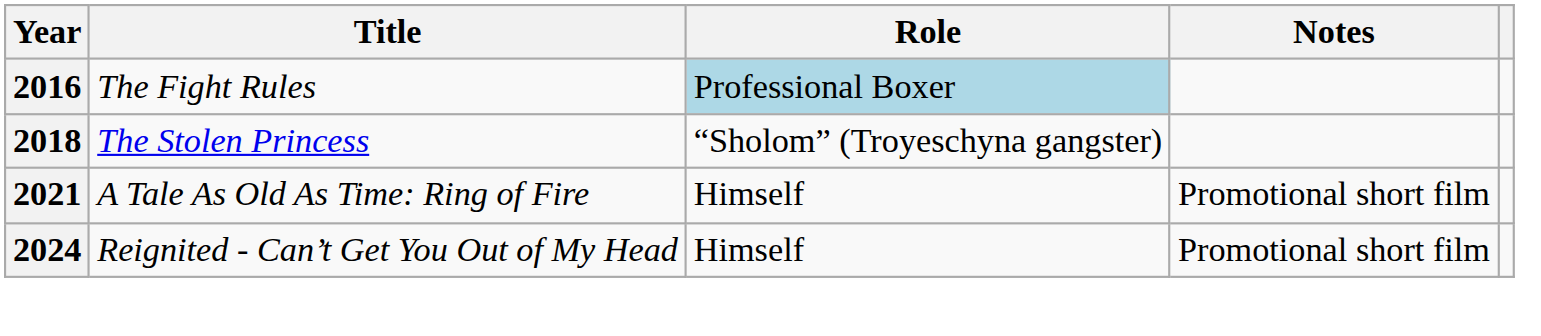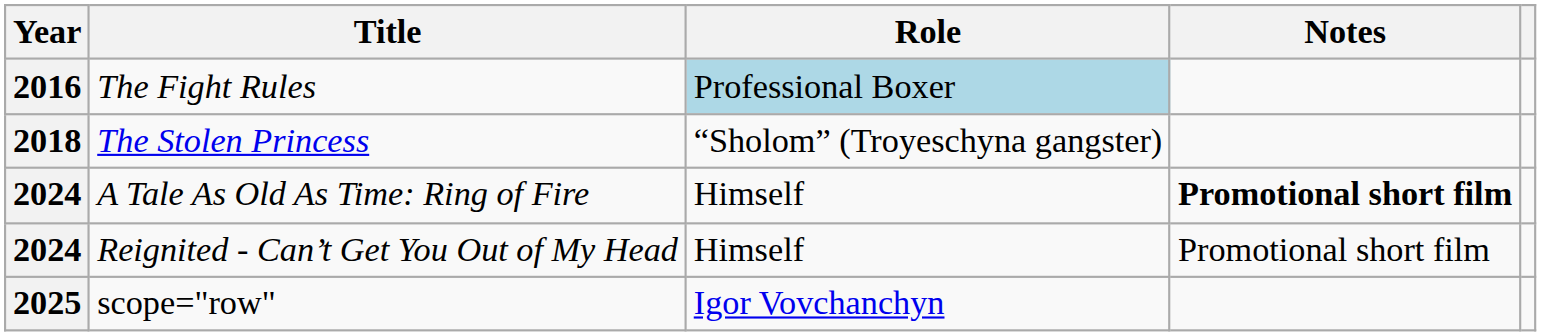A Tale As Old As Time: Ring of Fire | Year: 2021 -> 2024
A Tale As Old As Time: Ring of Fire | Notes: normal -> bold
+ row: 2025 | scope="row" | Igor Vovchanchyn
